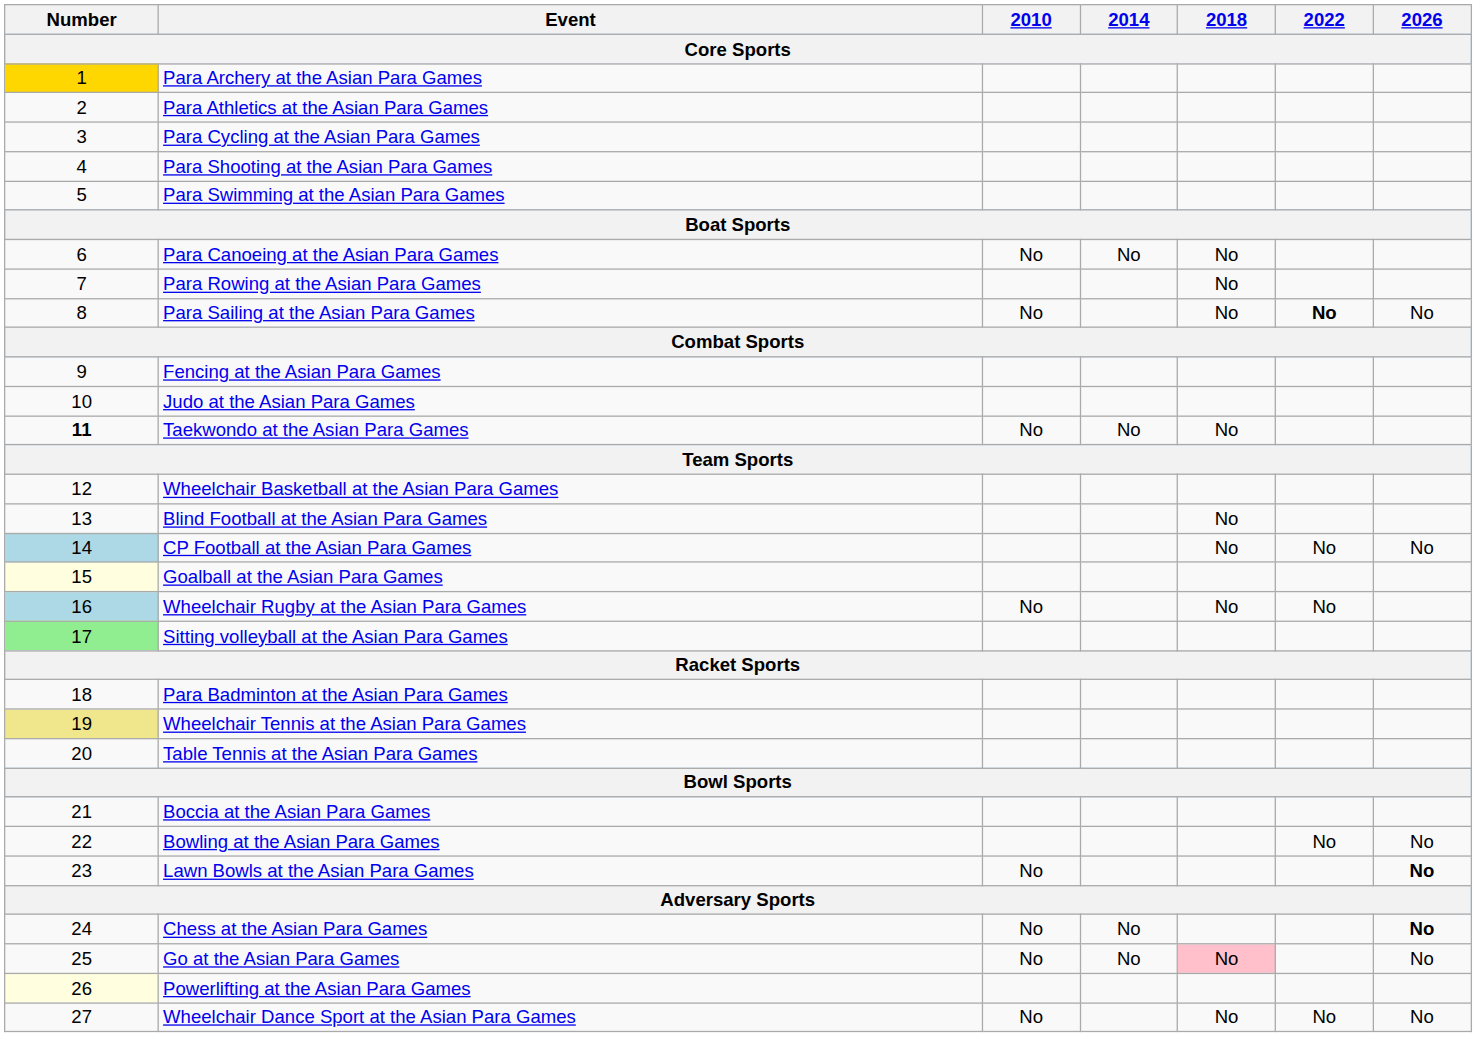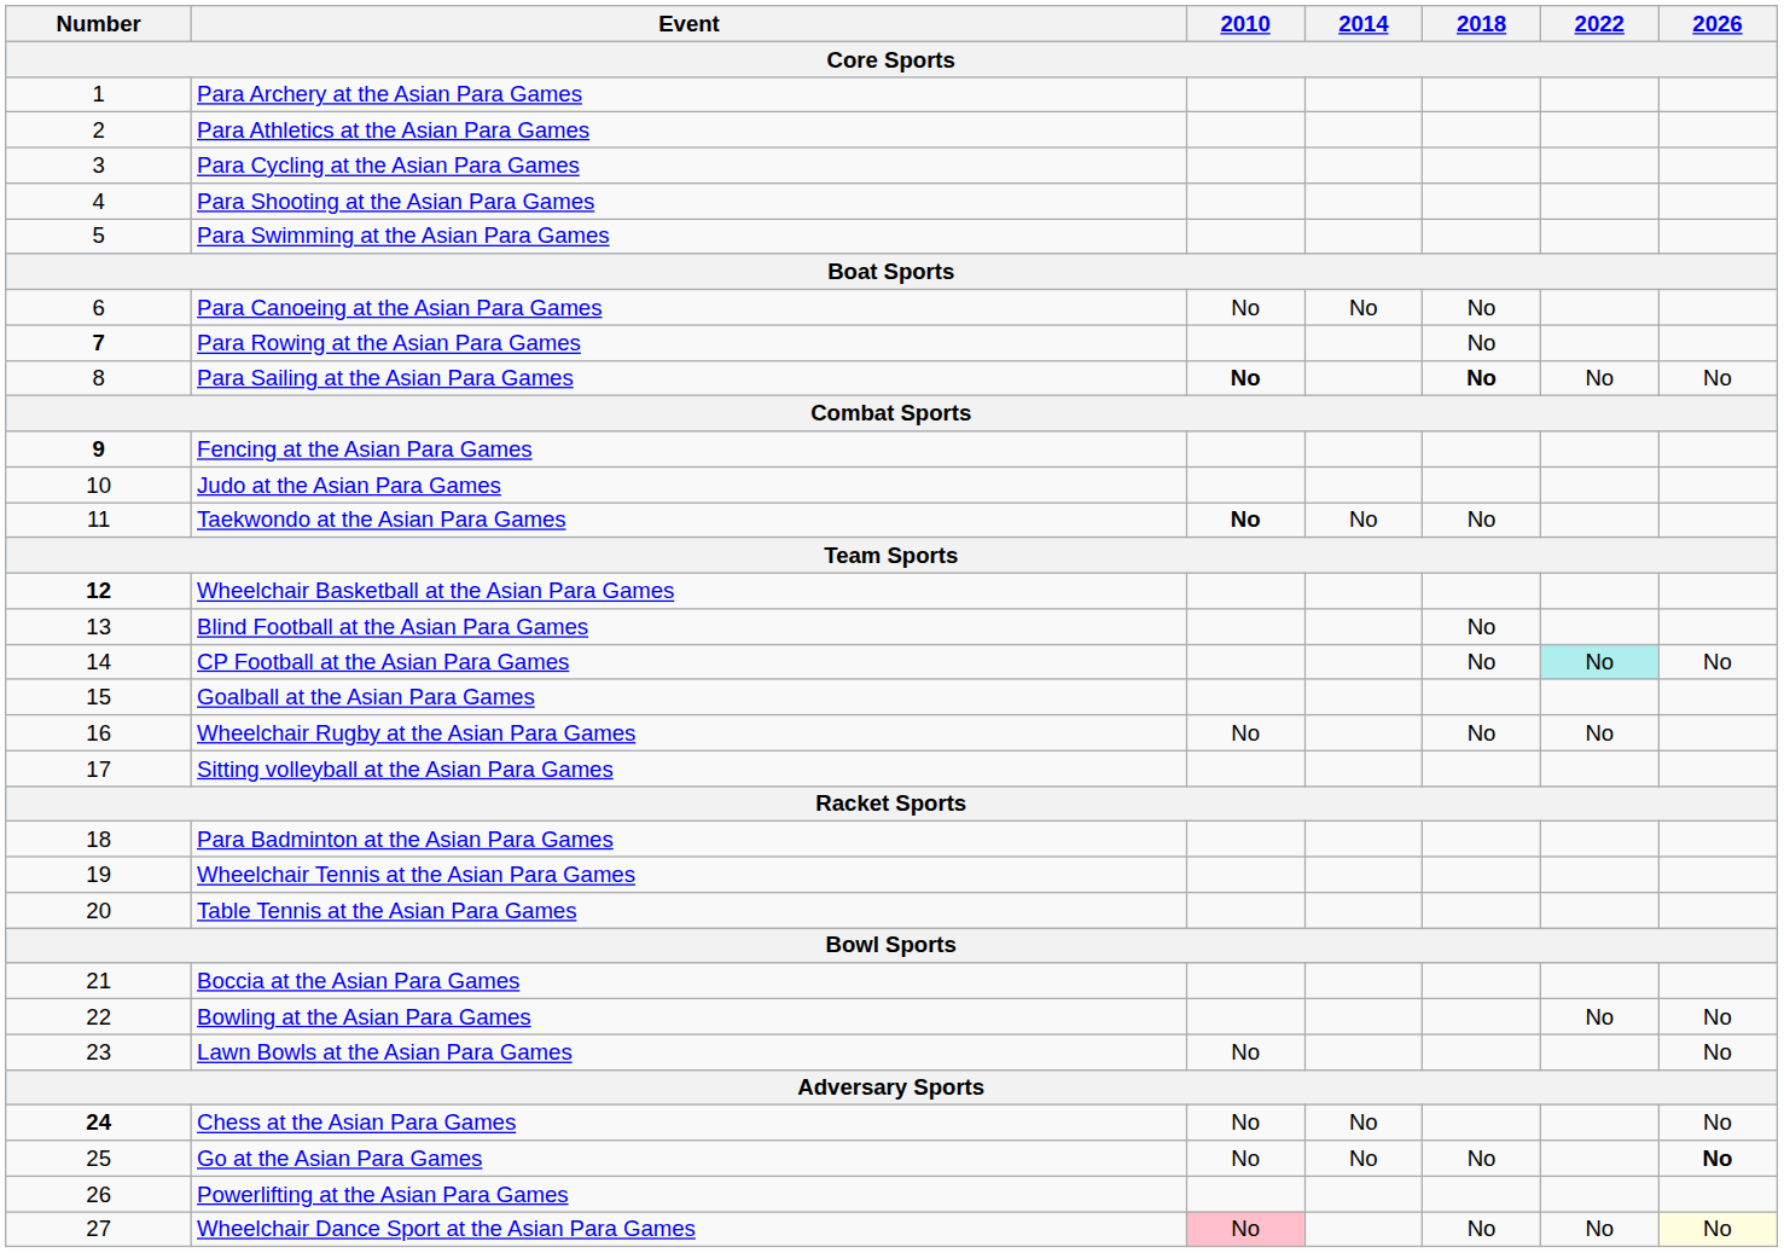Para Archery at the Asian Para Games | Number: gold background -> no background
Para Rowing at the Asian Para Games | Number: normal -> bold
Para Sailing at the Asian Para Games | 2010: normal -> bold
Para Sailing at the Asian Para Games | 2018: normal -> bold
Para Sailing at the Asian Para Games | 2022: bold -> normal
Fencing at the Asian Para Games | Number: normal -> bold
Taekwondo at the Asian Para Games | Number: bold -> normal
Taekwondo at the Asian Para Games | 2010: normal -> bold
Wheelchair Basketball at the Asian Para Games | Number: normal -> bold
CP Football at the Asian Para Games | Number: lightblue background -> no background
CP Football at the Asian Para Games | 2022: no background -> paleturquoise background
Goalball at the Asian Para Games | Number: lightyellow background -> no background
Wheelchair Rugby at the Asian Para Games | Number: lightblue background -> no background
Sitting volleyball at the Asian Para Games | Number: lightgreen background -> no background
Wheelchair Tennis at the Asian Para Games | Number: khaki background -> no background
Lawn Bowls at the Asian Para Games | 2026: bold -> normal
Chess at the Asian Para Games | Number: normal -> bold
Chess at the Asian Para Games | 2026: bold -> normal
Go at the Asian Para Games | 2018: pink background -> no background
Go at the Asian Para Games | 2026: normal -> bold
Powerlifting at the Asian Para Games | Number: lightyellow background -> no background
Wheelchair Dance Sport at the Asian Para Games | 2010: no background -> pink background
Wheelchair Dance Sport at the Asian Para Games | 2026: no background -> lightyellow background
